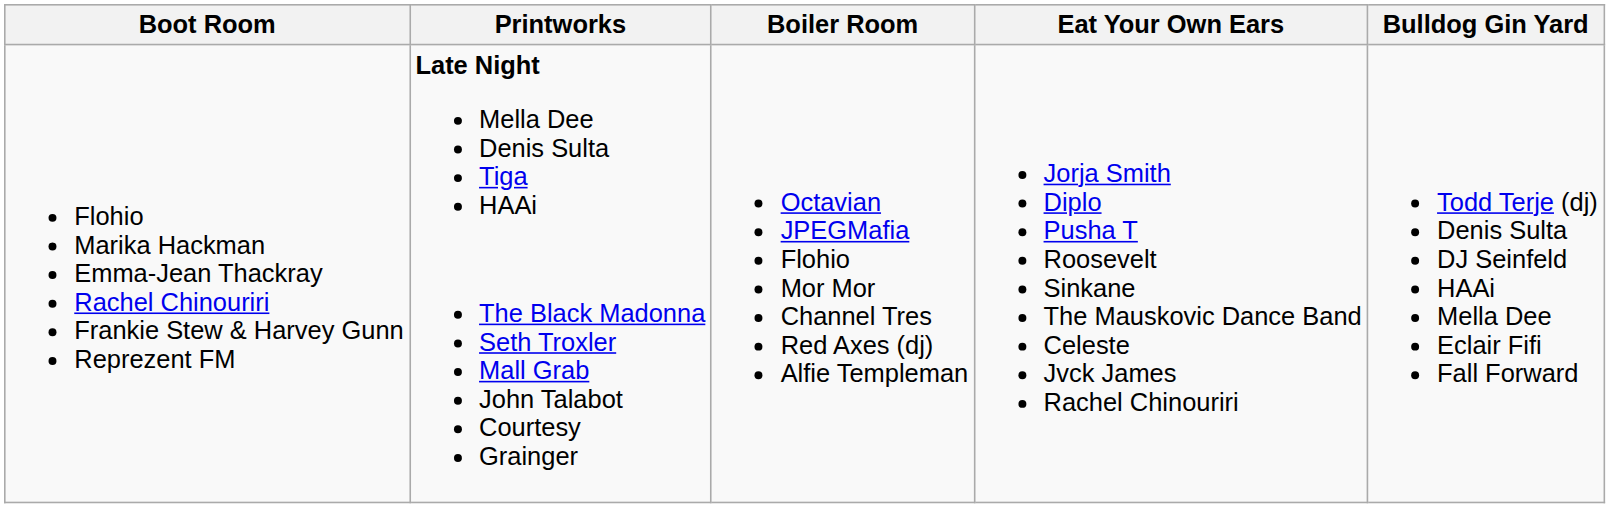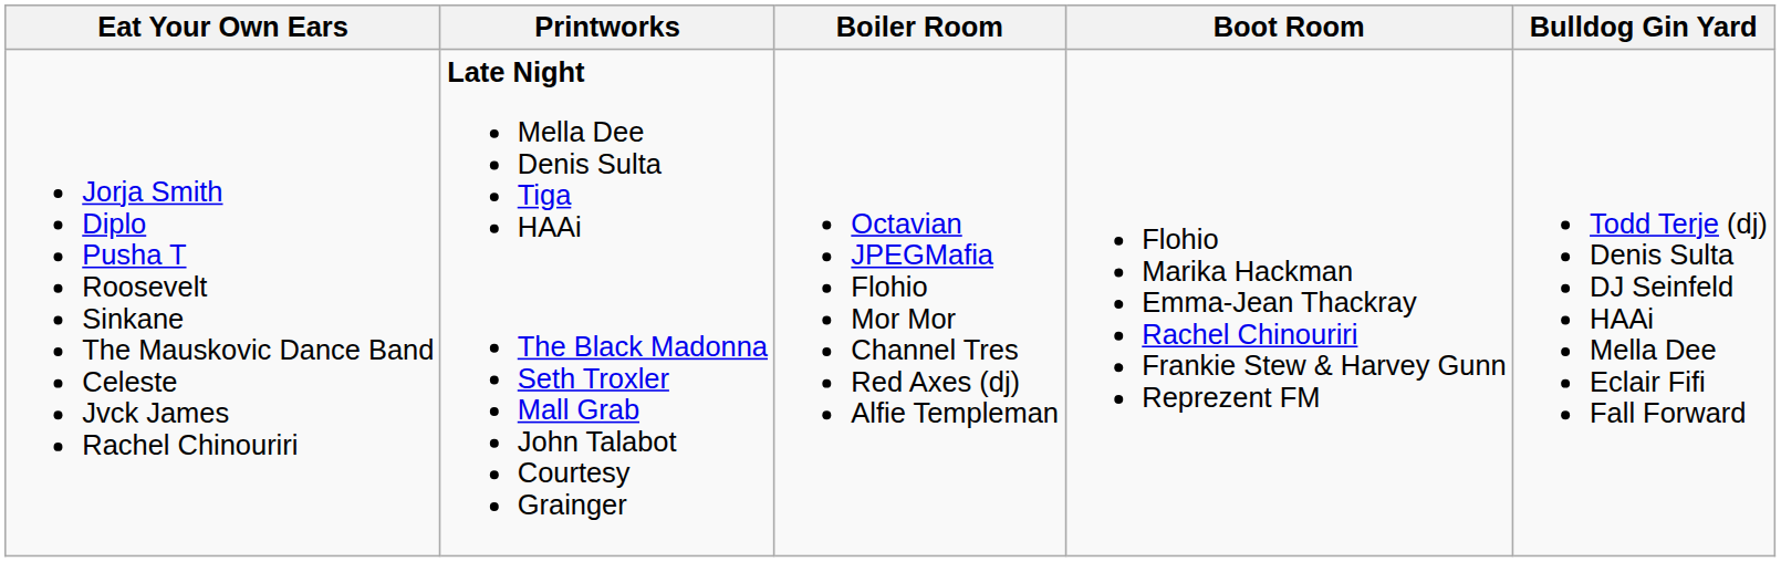columns swapped: Eat Your Own Ears <-> Boot Room
